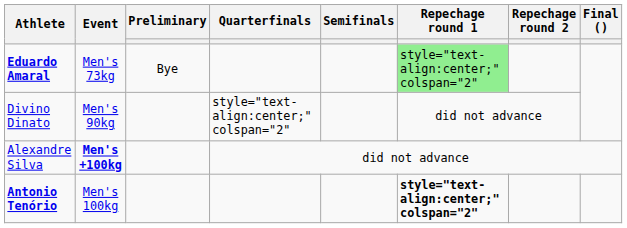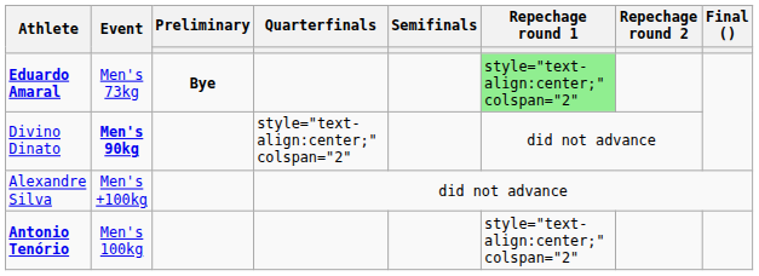Eduardo Amaral | Preliminary: normal -> bold
Divino Dinato | Event: normal -> bold
Alexandre Silva | Event: bold -> normal
Antonio Tenório | Repechage round 1: bold -> normal
